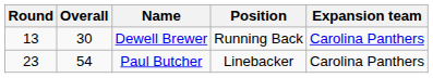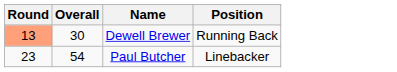- column: Expansion team | Carolina Panthers | Carolina Panthers
Dewell Brewer | Round: no background -> lightsalmon background
